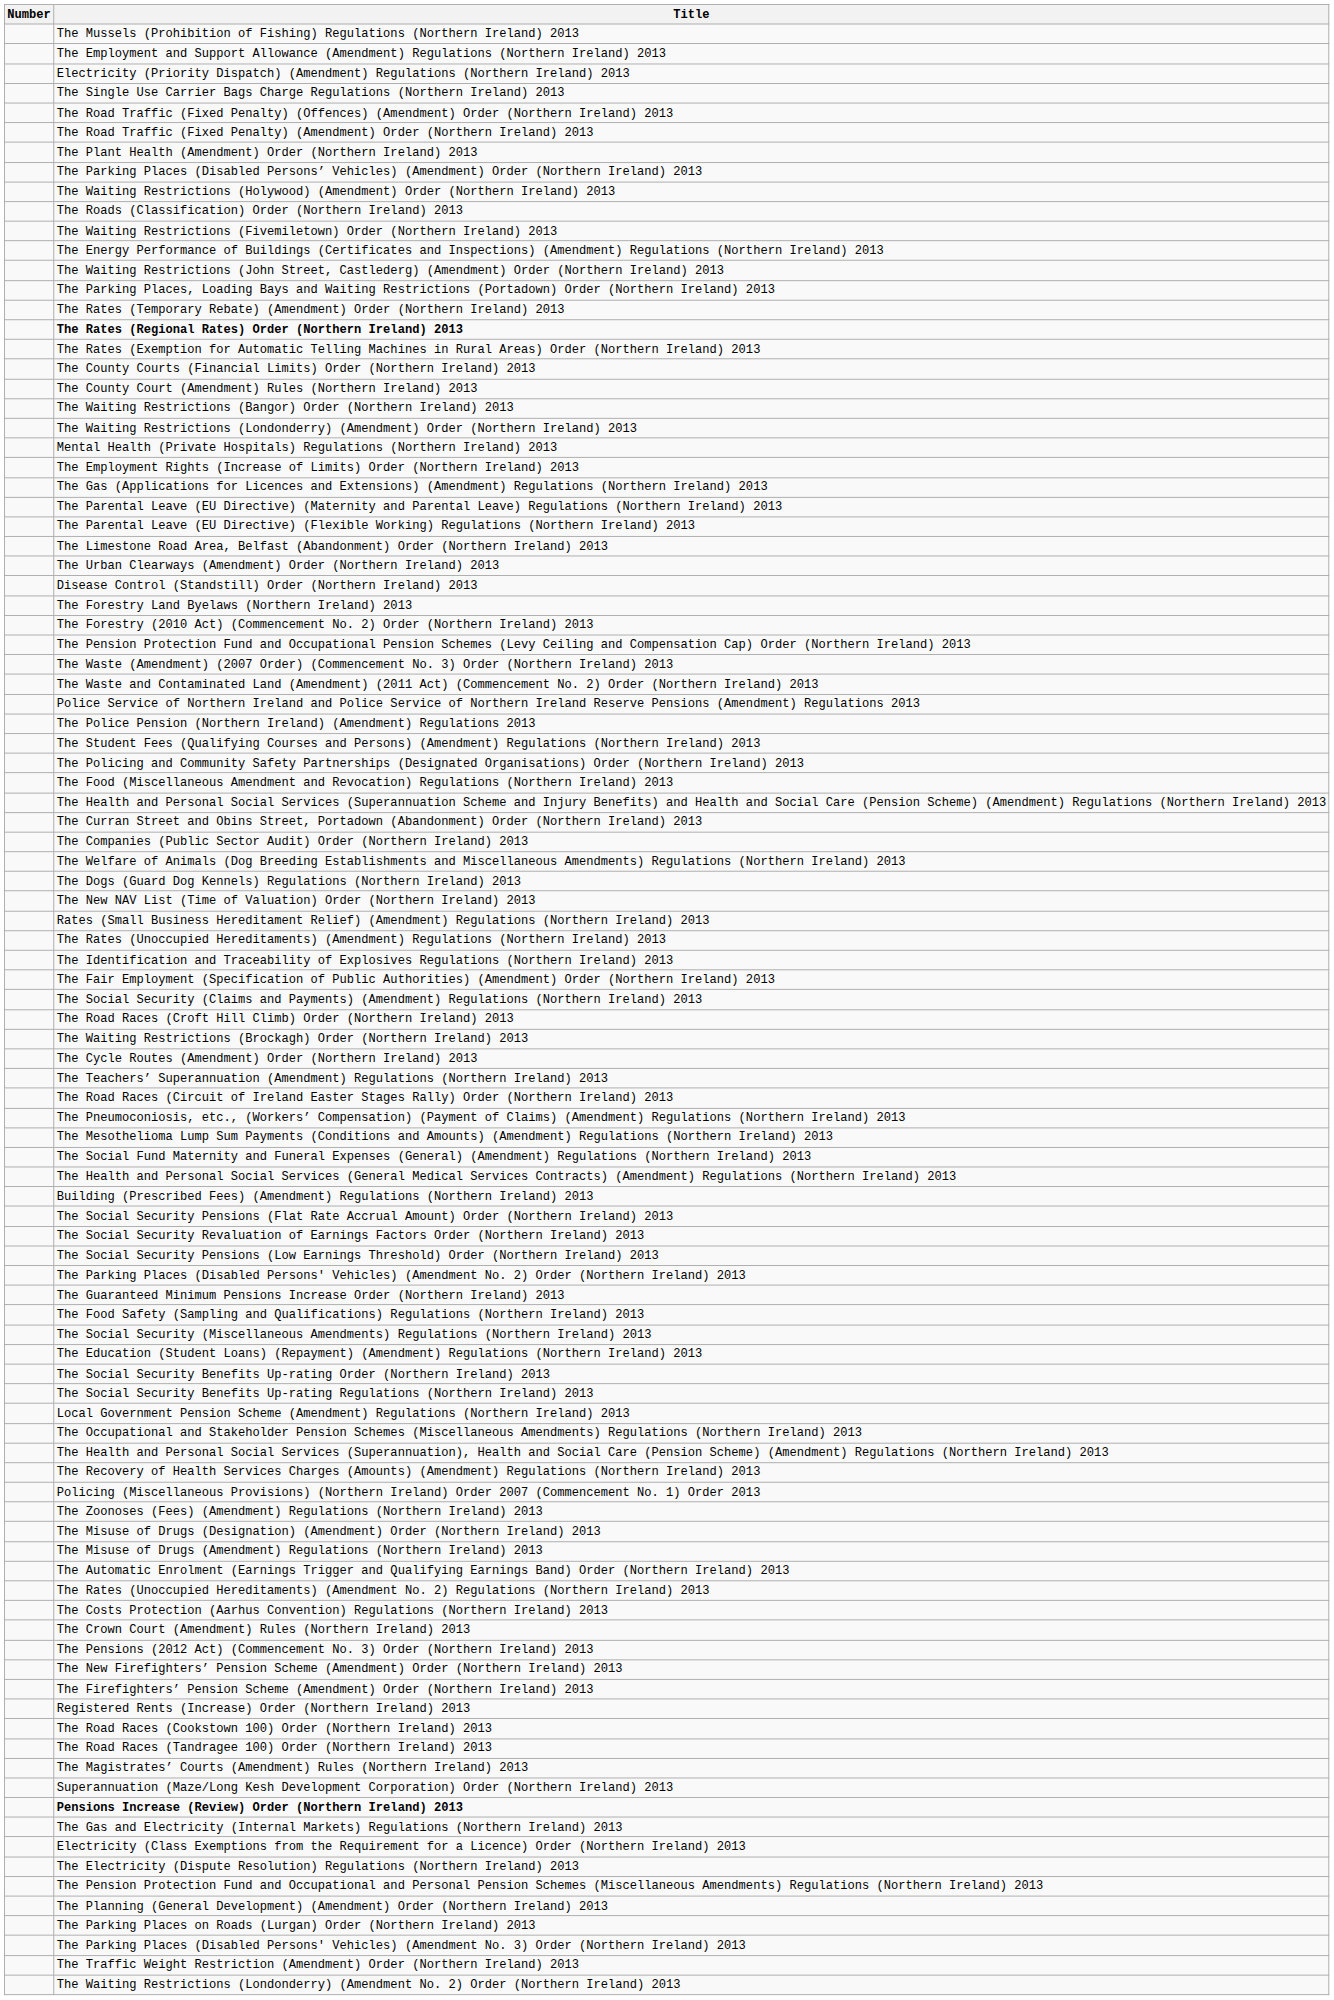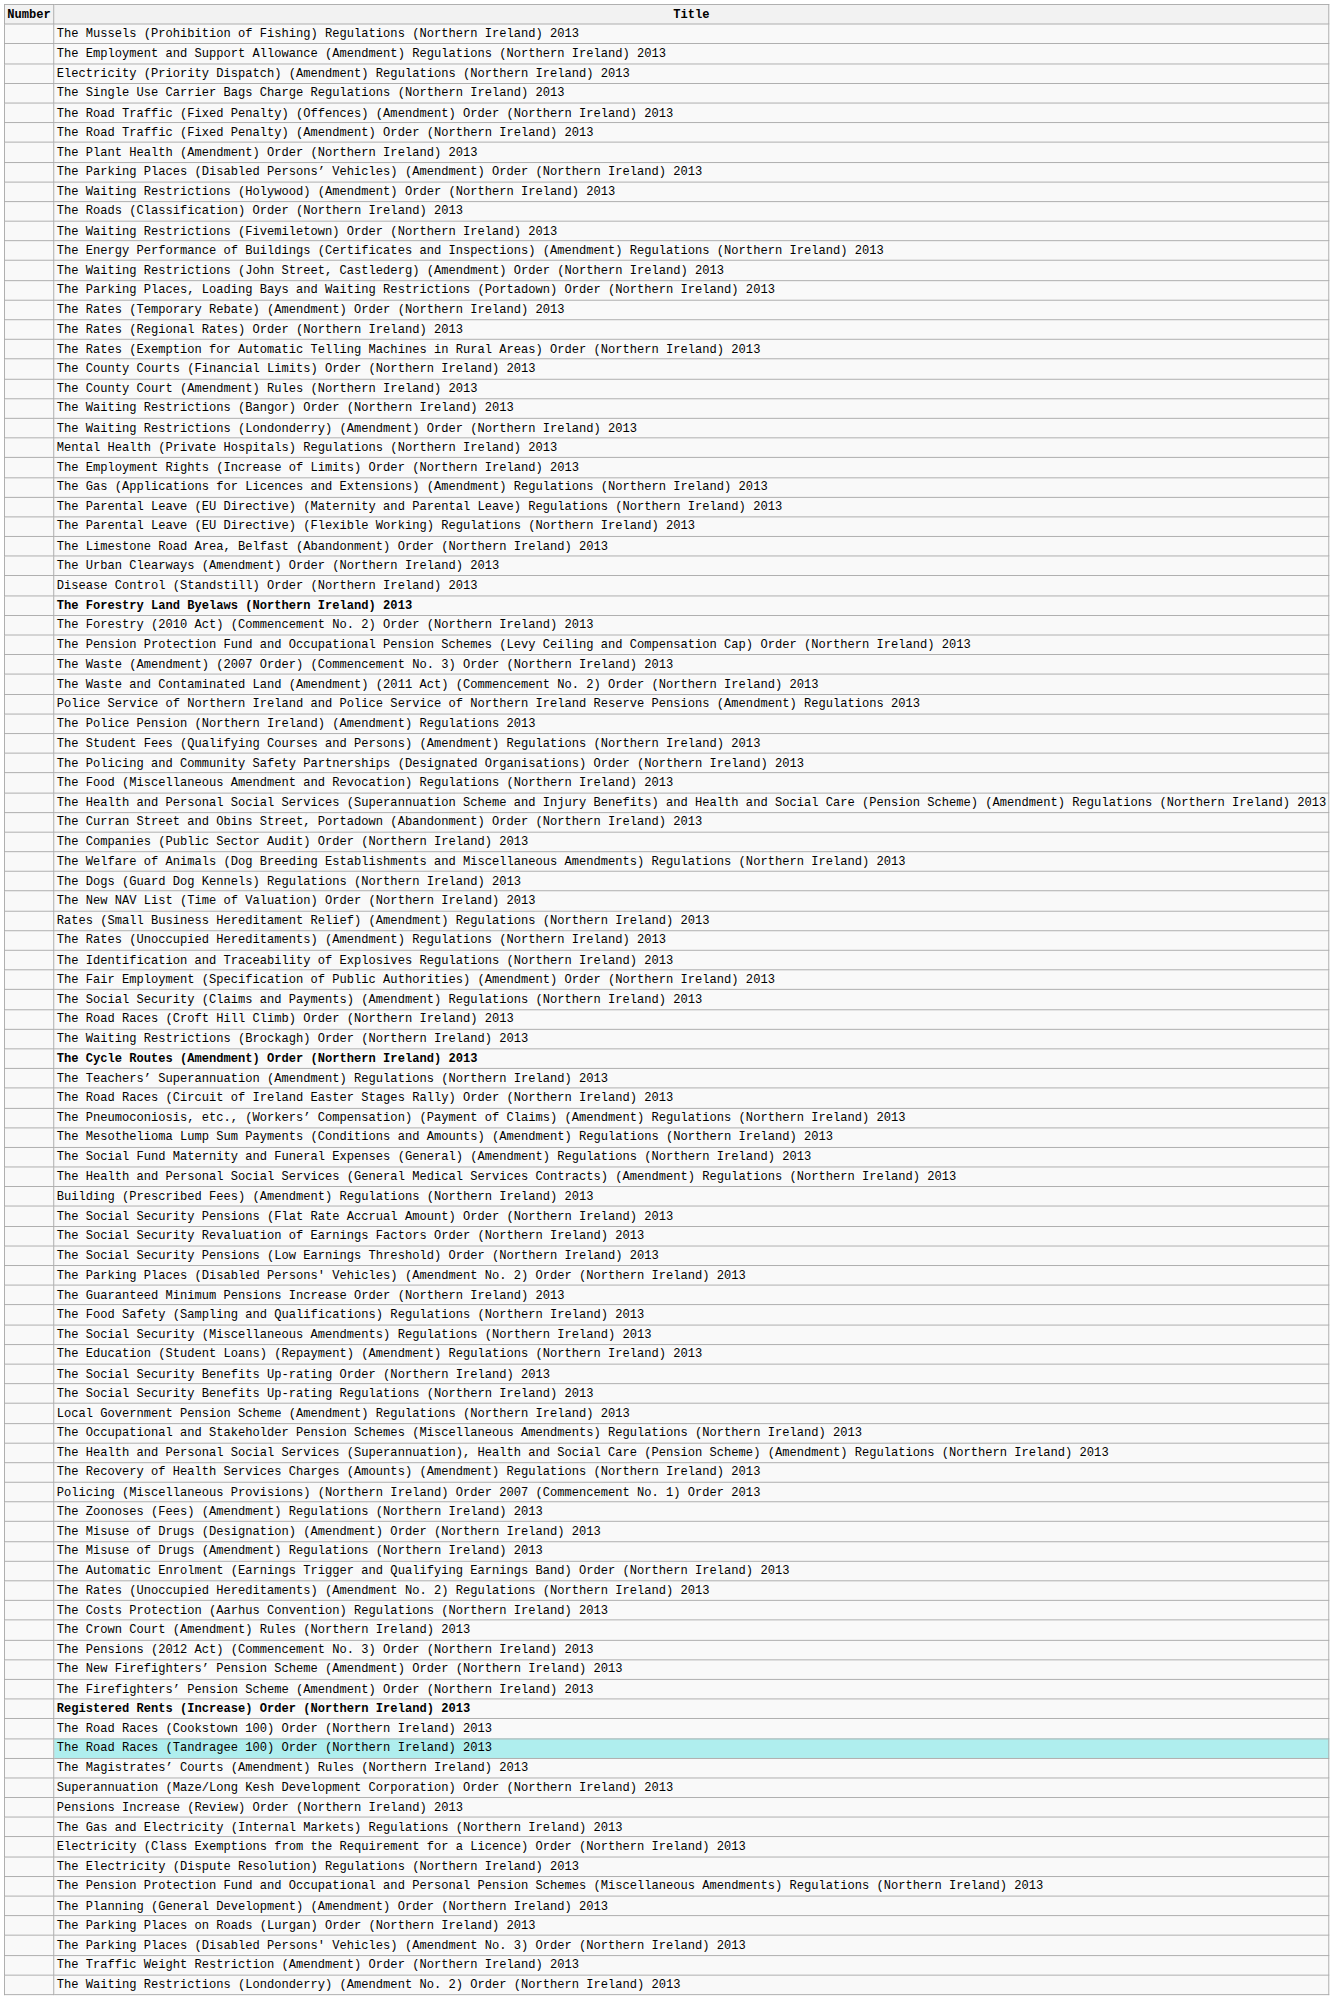The Rates (Regional Rates) Order (Northern Ireland) 2013 | Title: bold -> normal
The Forestry Land Byelaws (Northern Ireland) 2013 | Title: normal -> bold
The Cycle Routes (Amendment) Order (Northern Ireland) 2013 | Title: normal -> bold
Registered Rents (Increase) Order (Northern Ireland) 2013 | Title: normal -> bold
The Road Races (Tandragee 100) Order (Northern Ireland) 2013 | Title: no background -> paleturquoise background
Pensions Increase (Review) Order (Northern Ireland) 2013 | Title: bold -> normal
